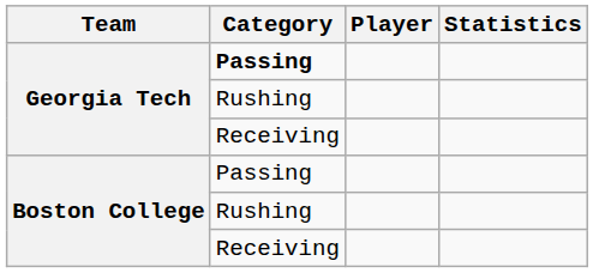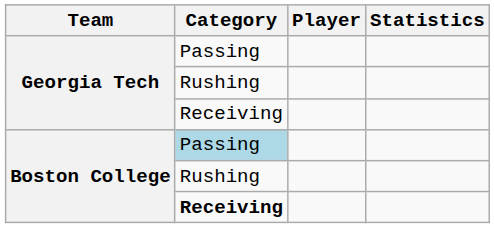Georgia Tech / Passing | Category: bold -> normal
Boston College / Passing | Category: no background -> lightblue background
Boston College / Receiving | Category: normal -> bold
